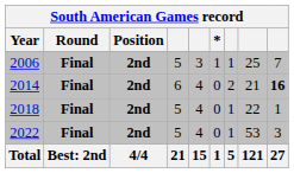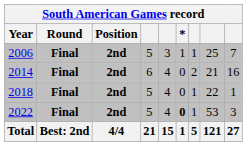2014 | column 9: bold -> normal
2022 | *: normal -> bold
